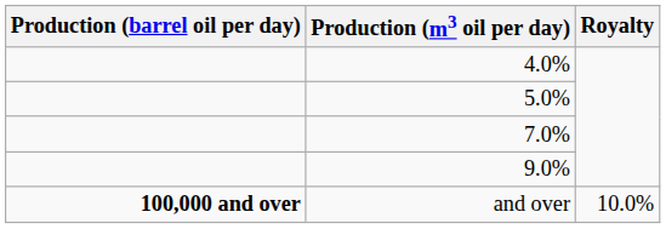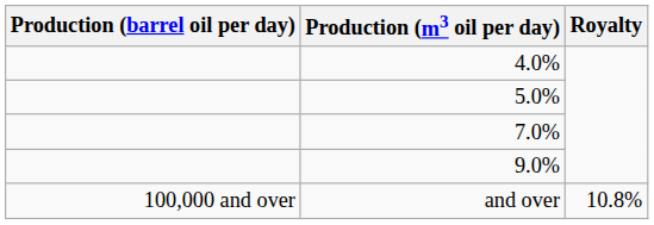and over | Production (barrel oil per day): bold -> normal
and over | Royalty: 10.0% -> 10.8%
